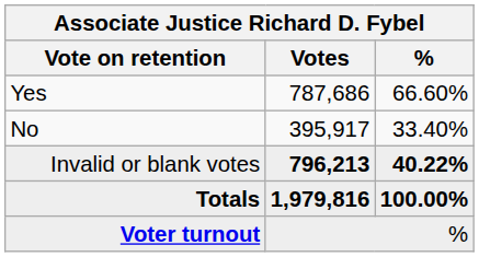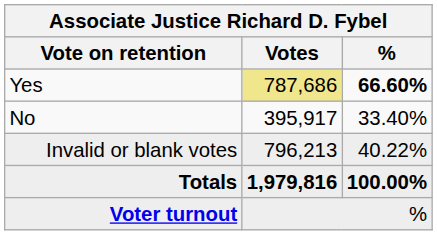Yes | Votes: no background -> khaki background
Yes | %: normal -> bold
Invalid or blank votes | Votes: bold -> normal
Invalid or blank votes | %: bold -> normal
